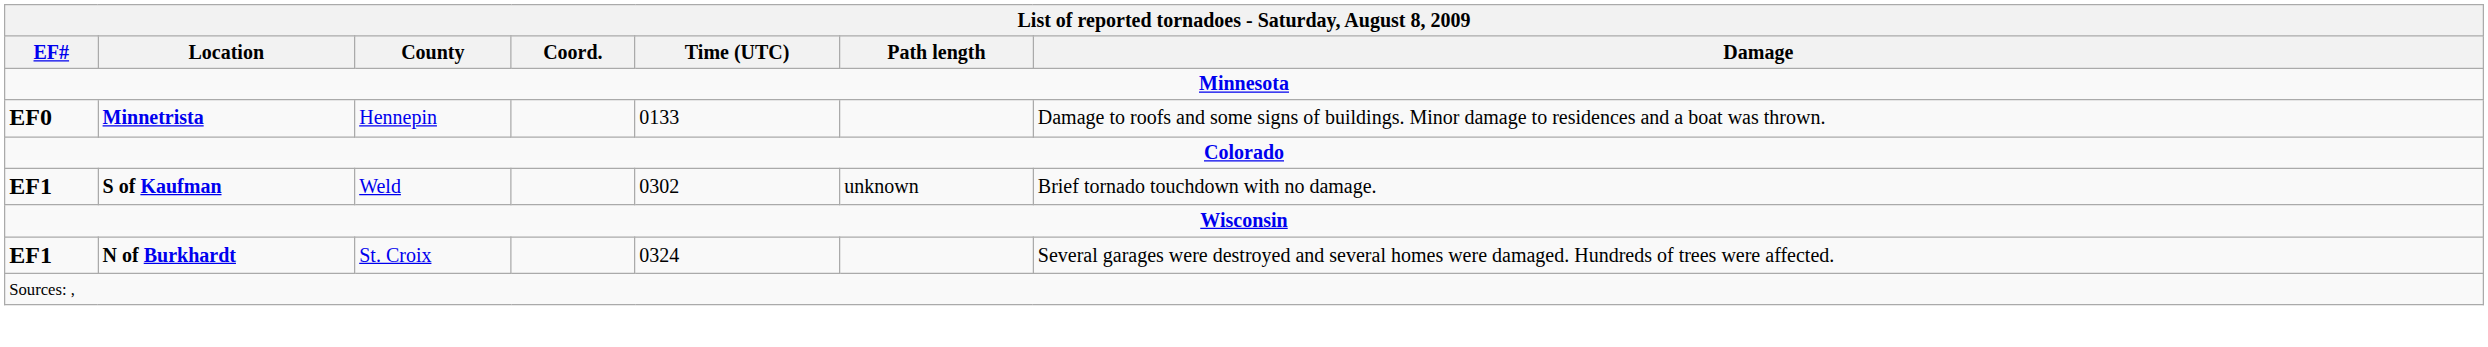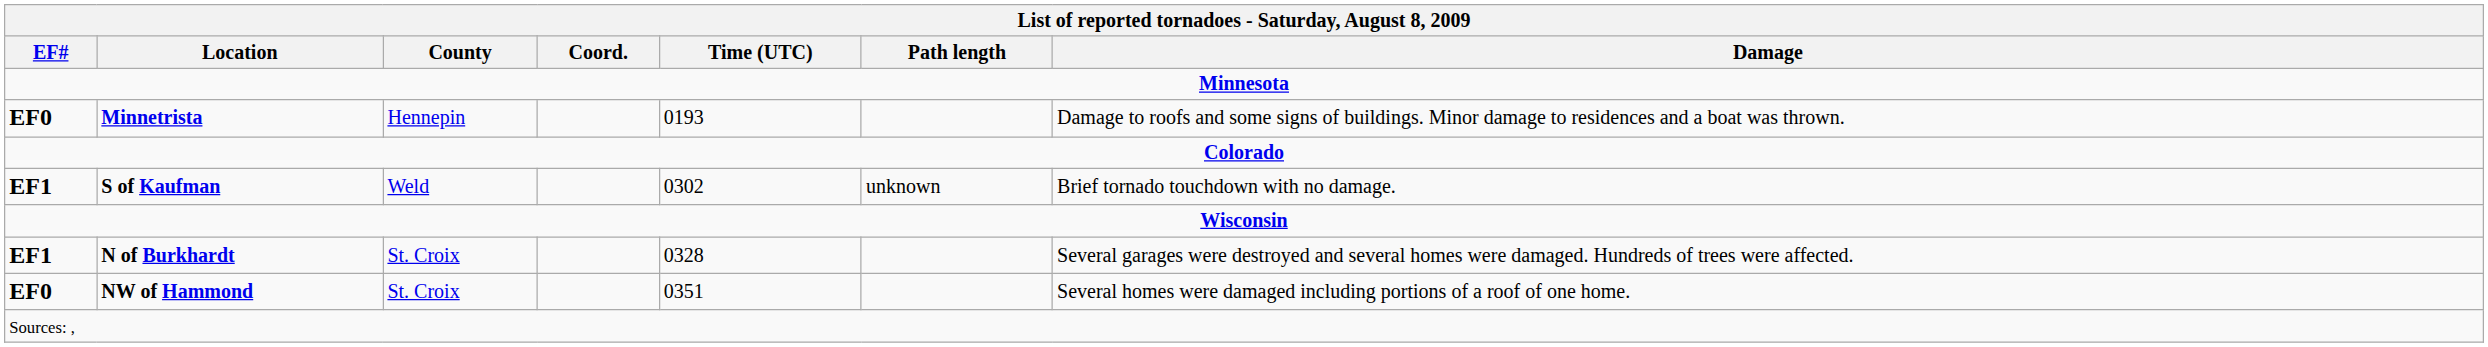Minnetrista | Time (UTC): 0133 -> 0193
N of Burkhardt | Time (UTC): 0324 -> 0328
+ row: EF0 | NW of Hammond | St. Croix | 0351 | Several homes were damaged including portions of a roof of one home.
